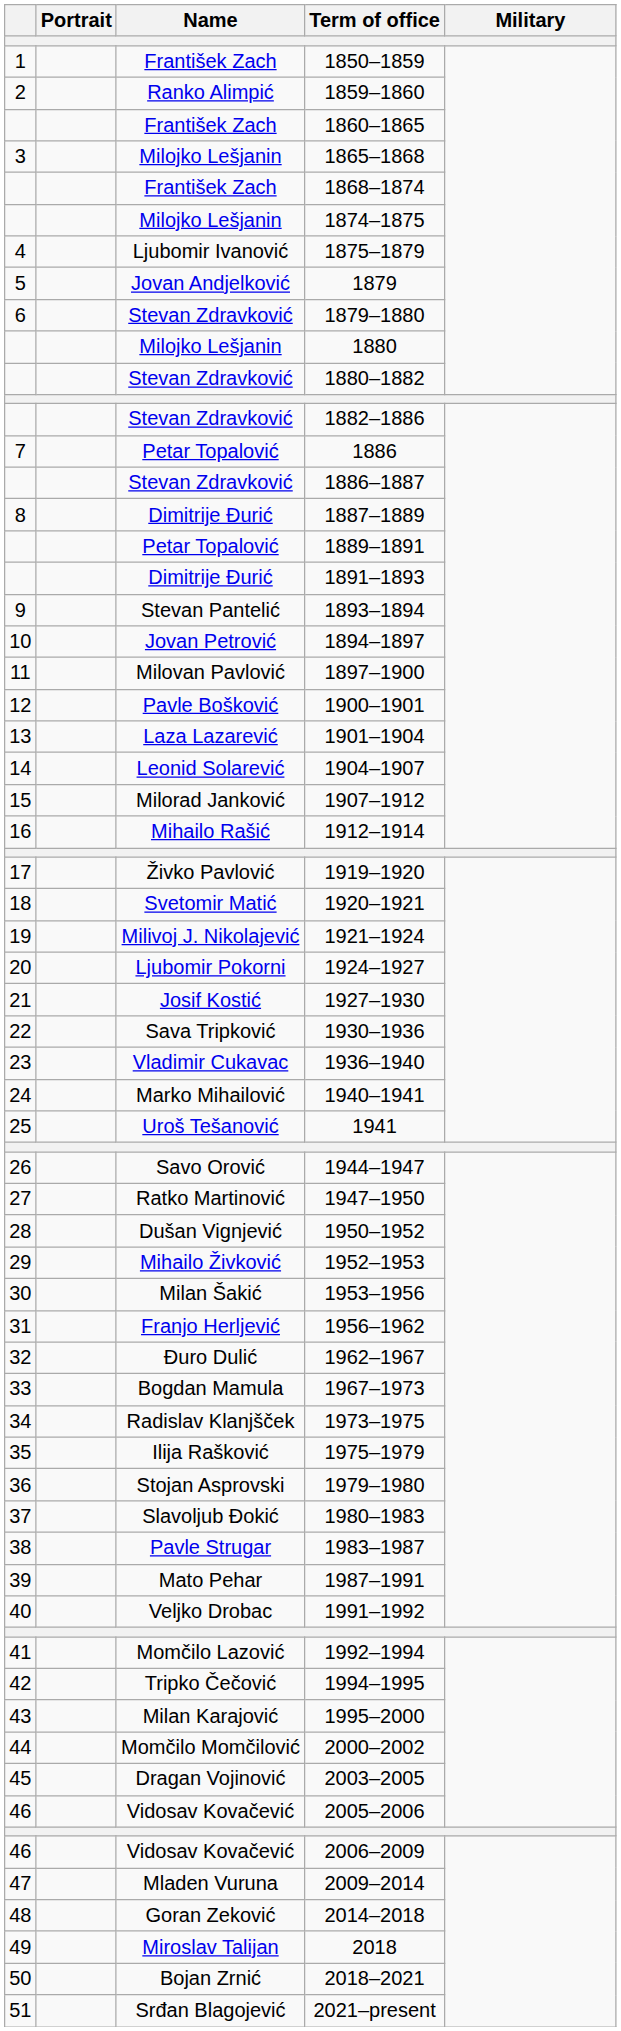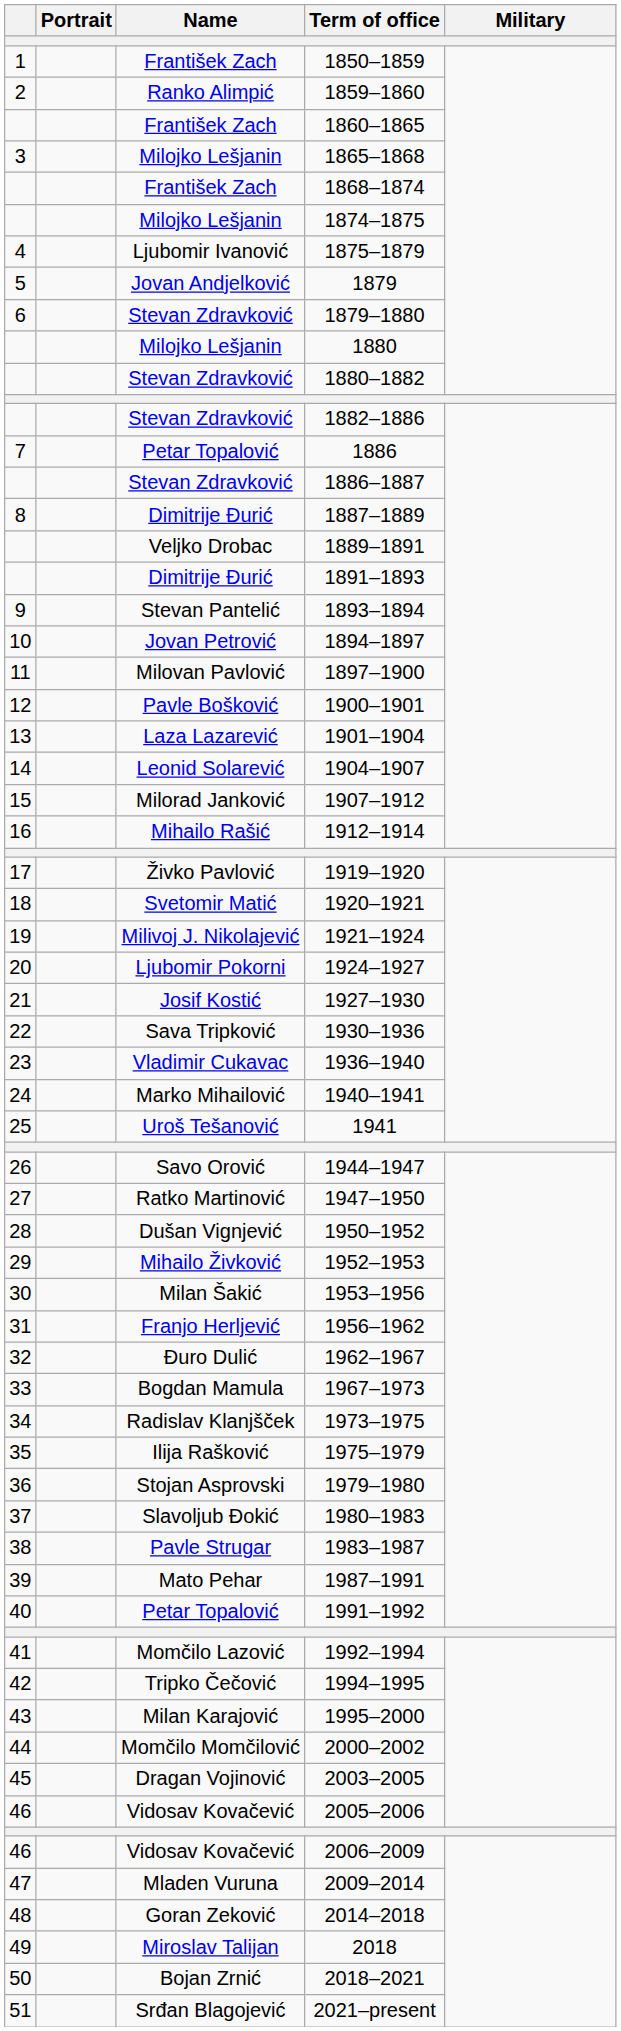1889–1891 | Name: Petar Topalović -> Veljko Drobac
1991–1992 | Name: Veljko Drobac -> Petar Topalović
